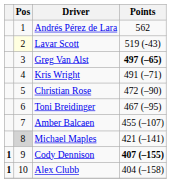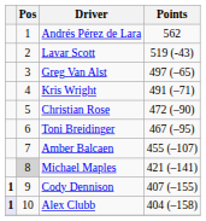Lavar Scott | Pos: lightyellow background -> no background
Greg Van Alst | Points: bold -> normal
Cody Dennison | Points: bold -> normal
Alex Clubb | column 1: no background -> lavender background
